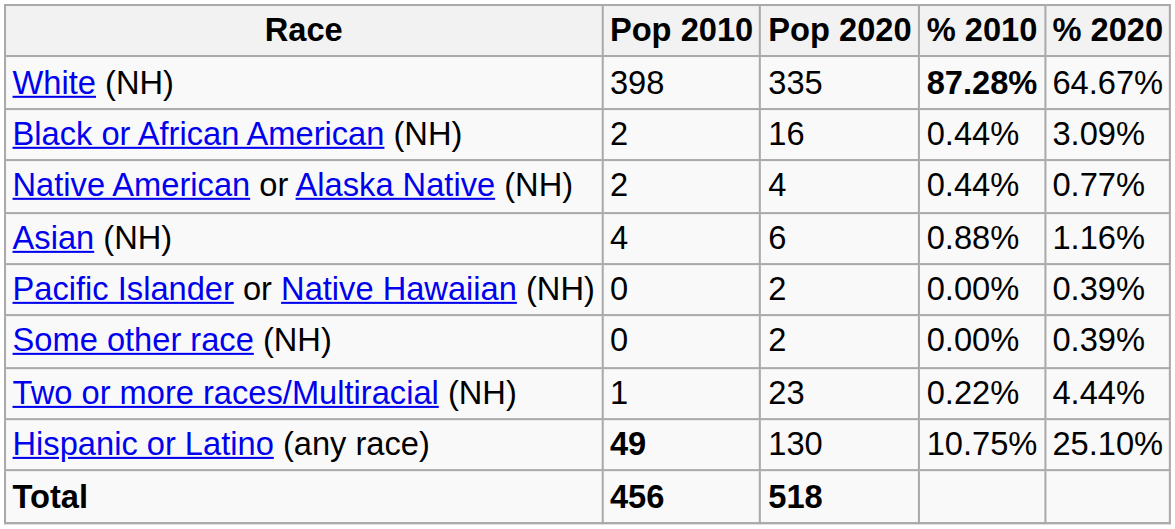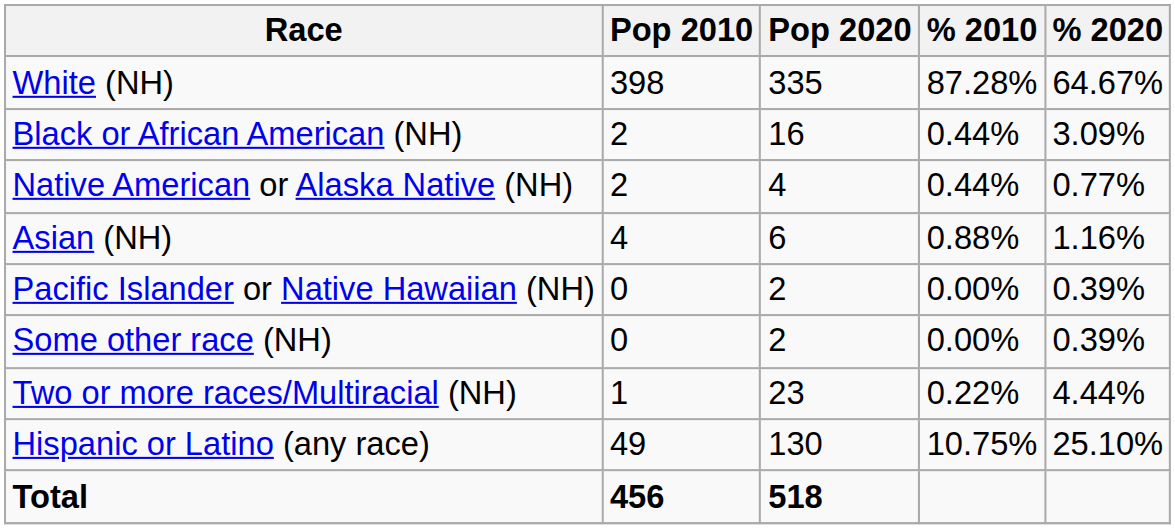White (NH) | % 2010: bold -> normal
Hispanic or Latino (any race) | Pop 2010: bold -> normal
